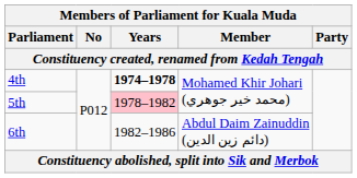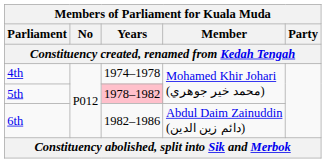4th | Years: bold -> normal
